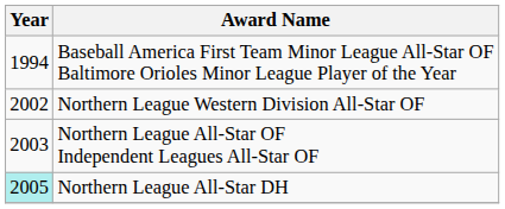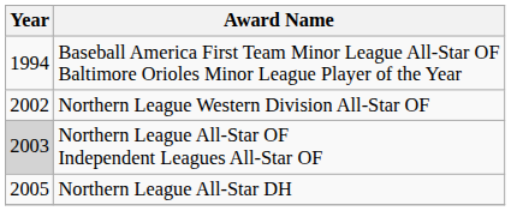row 4 | Year: no background -> lightgrey background
row 5 | Year: paleturquoise background -> no background
